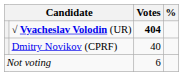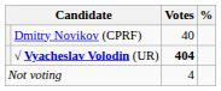rows swapped: √ Vyacheslav Volodin (UR) <-> Dmitry Novikov (CPRF)
Not voting | Votes: 6 -> 4
